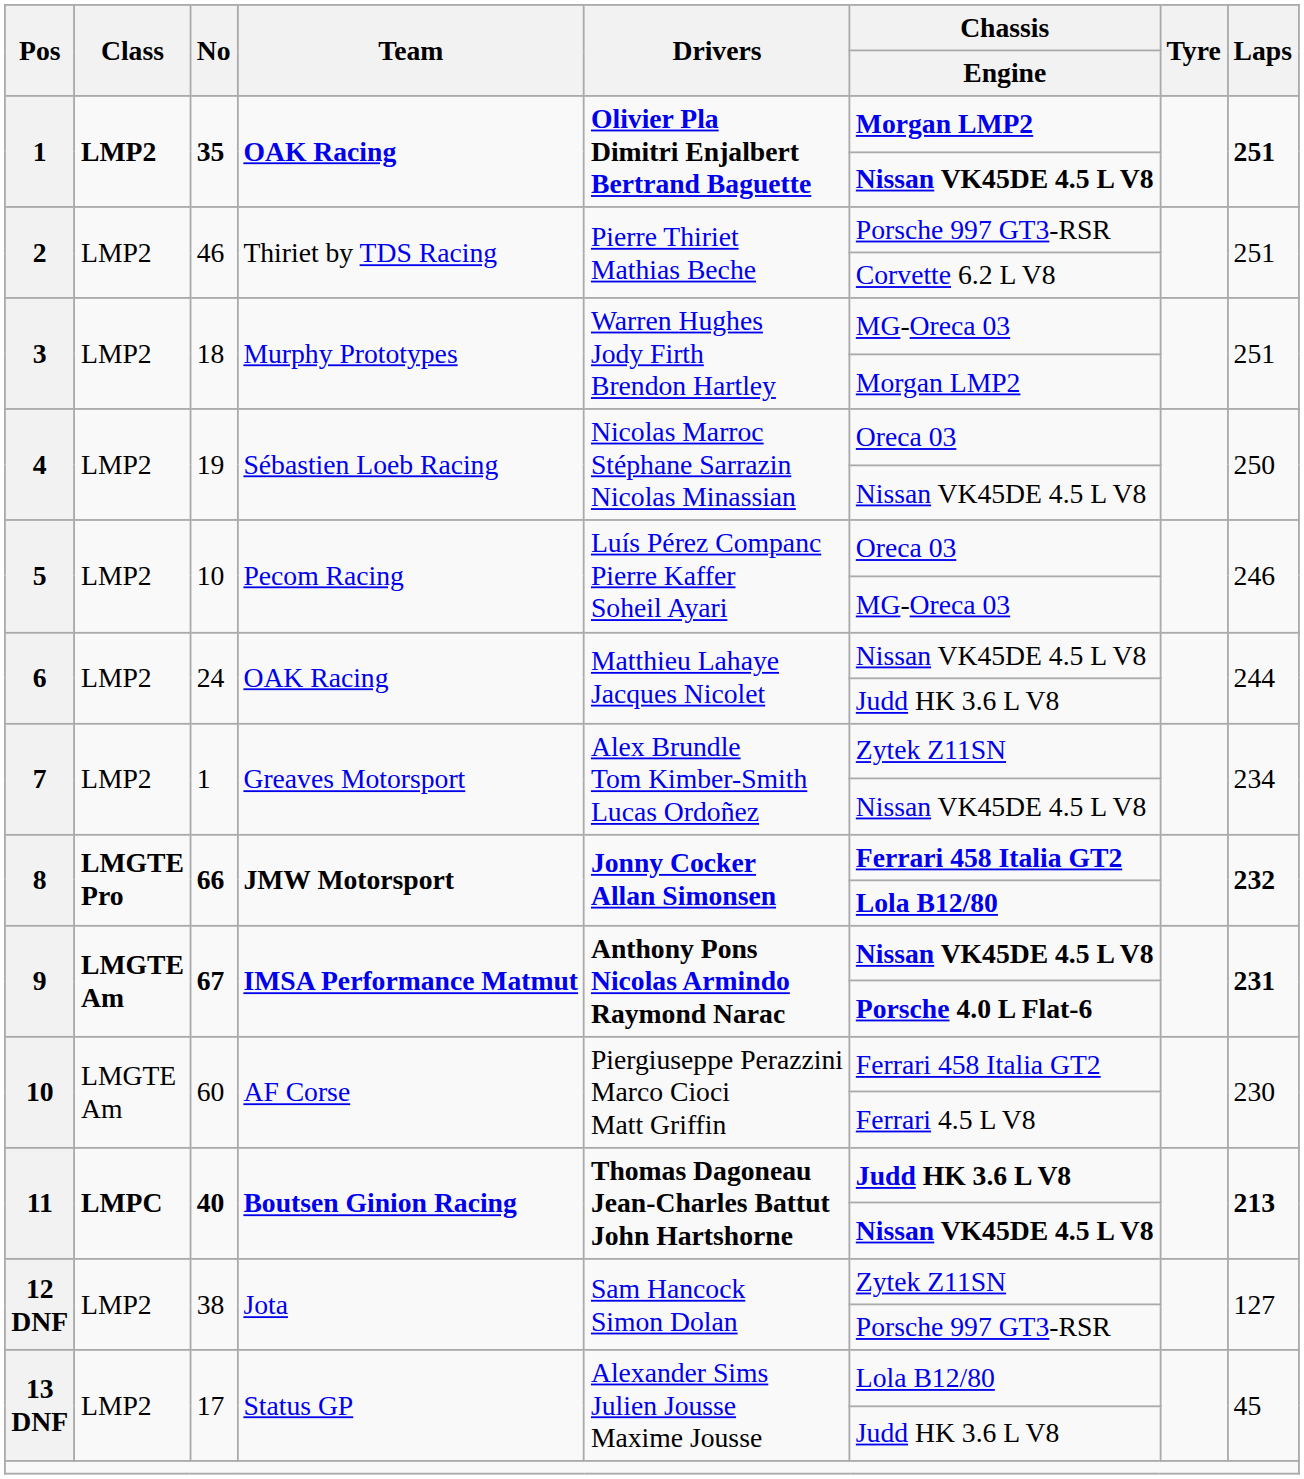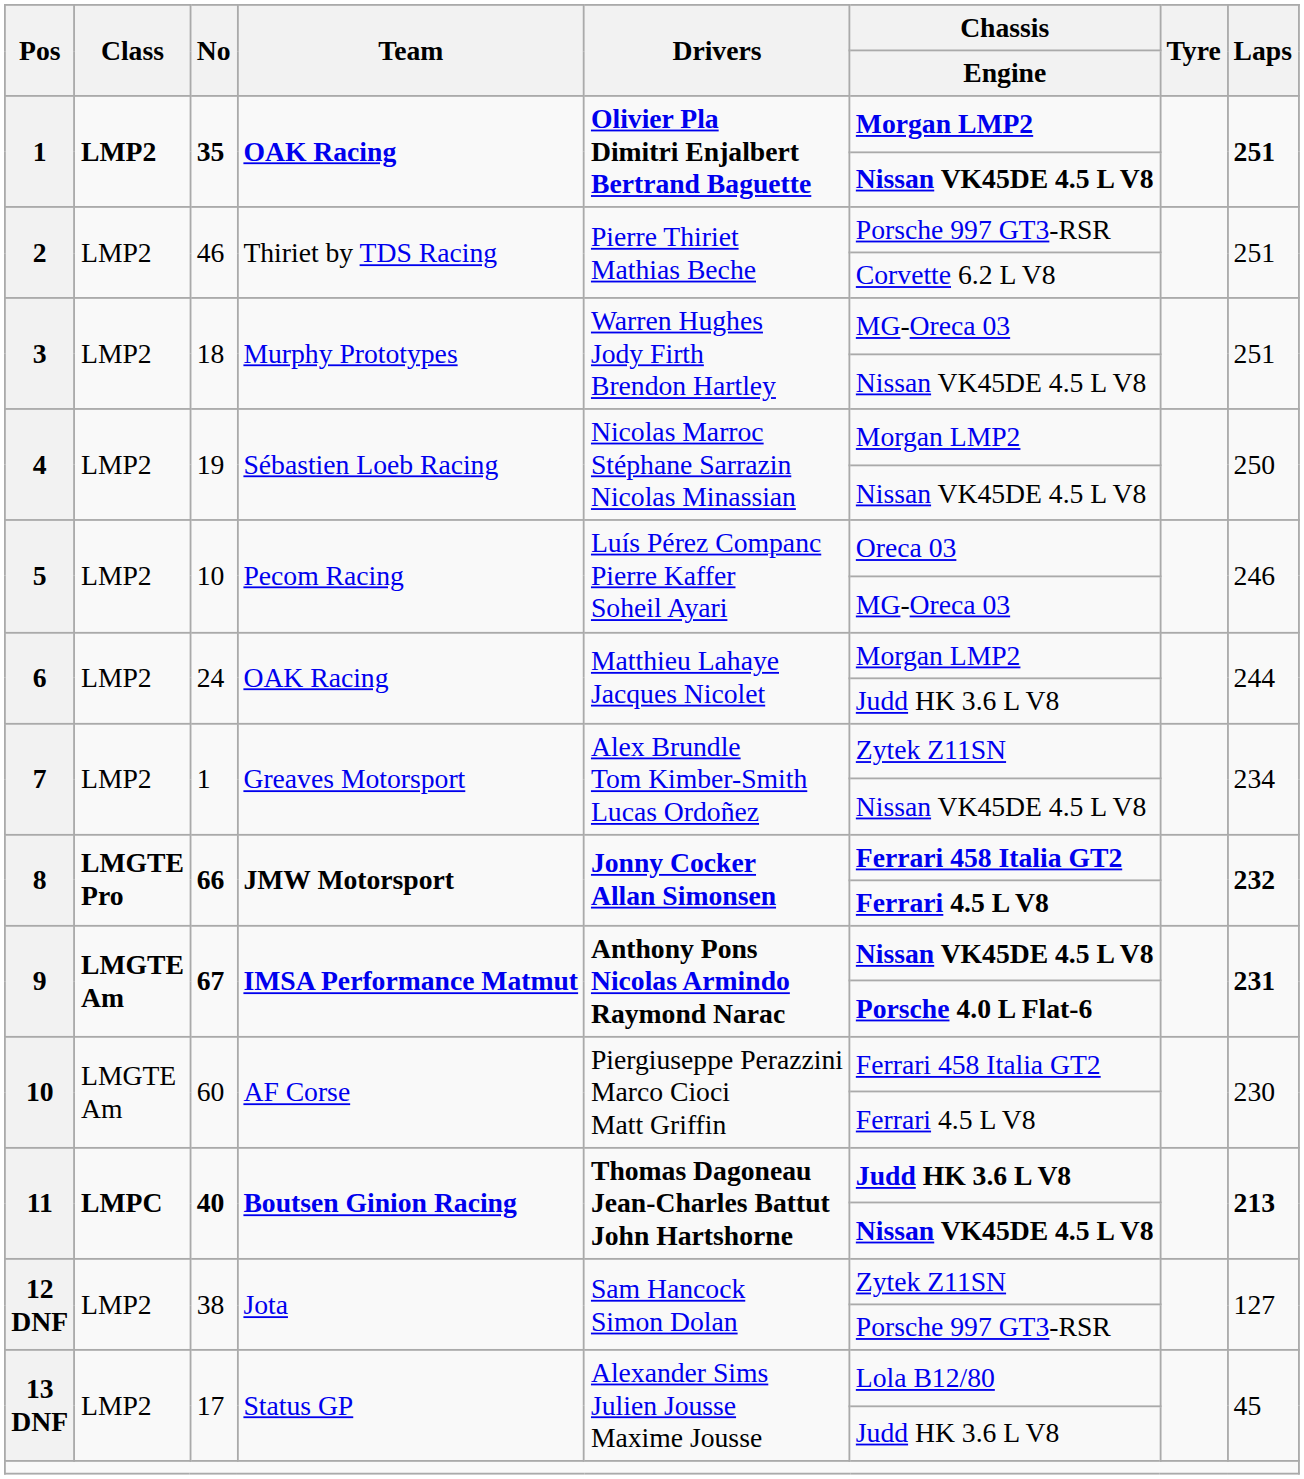row 8 | Chassis / Engine: Morgan LMP2 -> Nissan VK45DE 4.5 L V8
row 9 | Chassis / Engine: Oreca 03 -> Morgan LMP2
row 13 | Chassis / Engine: Nissan VK45DE 4.5 L V8 -> Morgan LMP2
row 18 | Chassis / Engine: Lola B12/80 -> Ferrari 4.5 L V8
